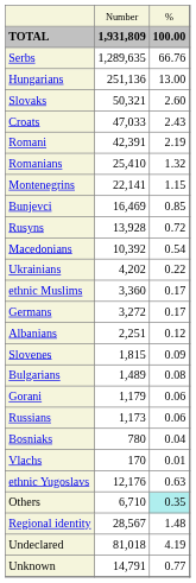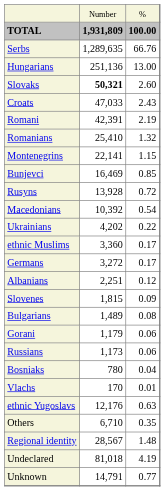Slovaks | column 2: normal -> bold
Others | column 3: paleturquoise background -> no background
